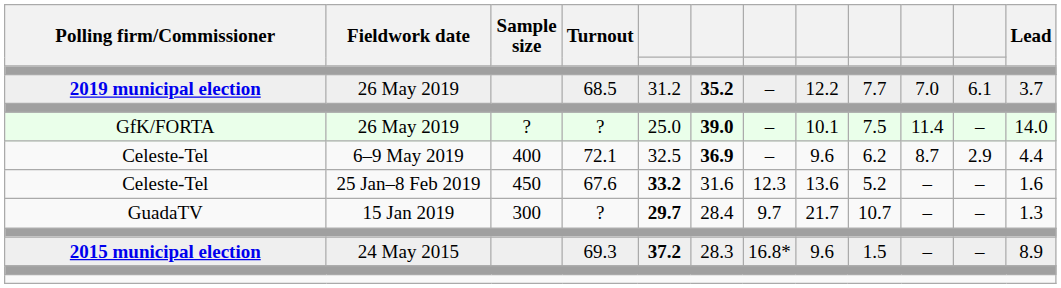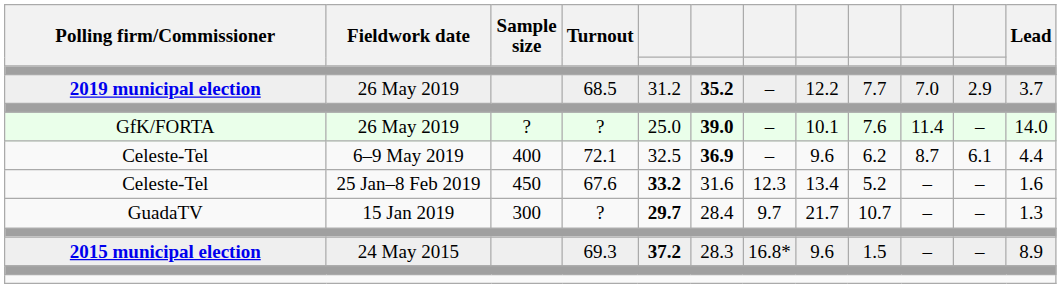2019 municipal election | column 11: 6.1 -> 2.9
GfK/FORTA | column 9: 7.5 -> 7.6
Celeste-Tel / 6–9 May 2019 | column 11: 2.9 -> 6.1
Celeste-Tel / 25 Jan–8 Feb 2019 | column 8: 13.6 -> 13.4
